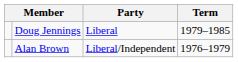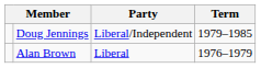Doug Jennings | Party: Liberal -> Liberal/Independent
Alan Brown | Party: Liberal/Independent -> Liberal
